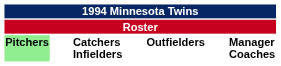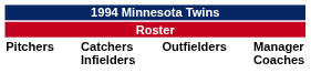Pitchers | column 1: lightgreen background -> no background
